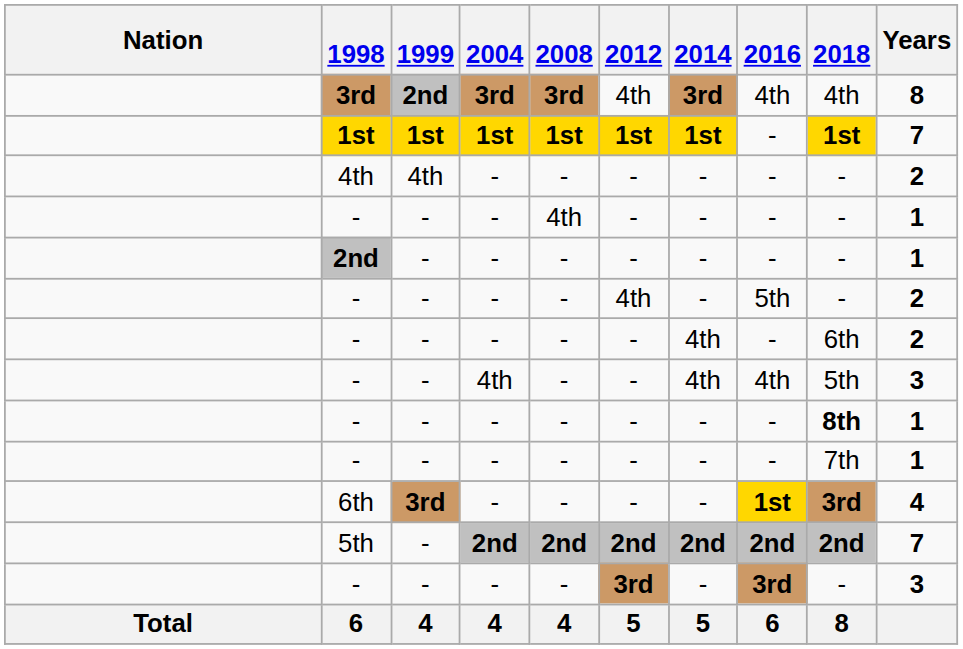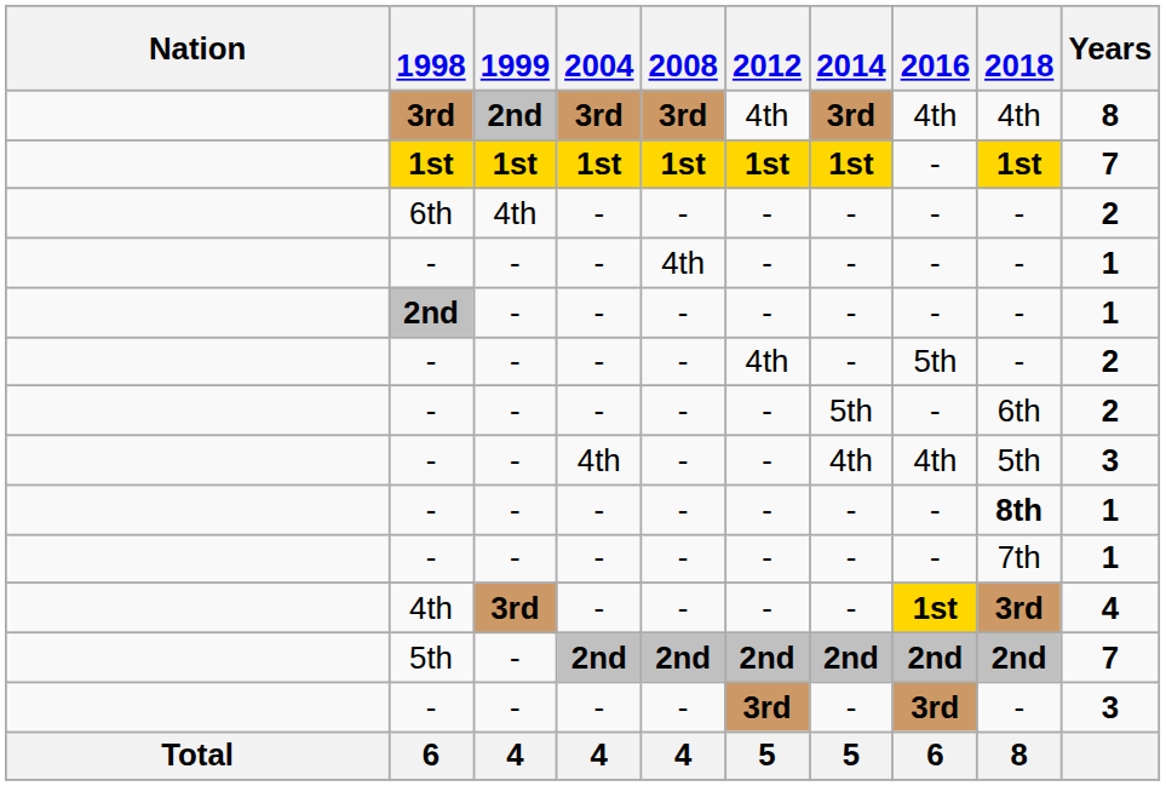row 4 | 1998: 4th -> 6th
row 8 | 2014: 4th -> 5th
row 12 | 1998: 6th -> 4th
